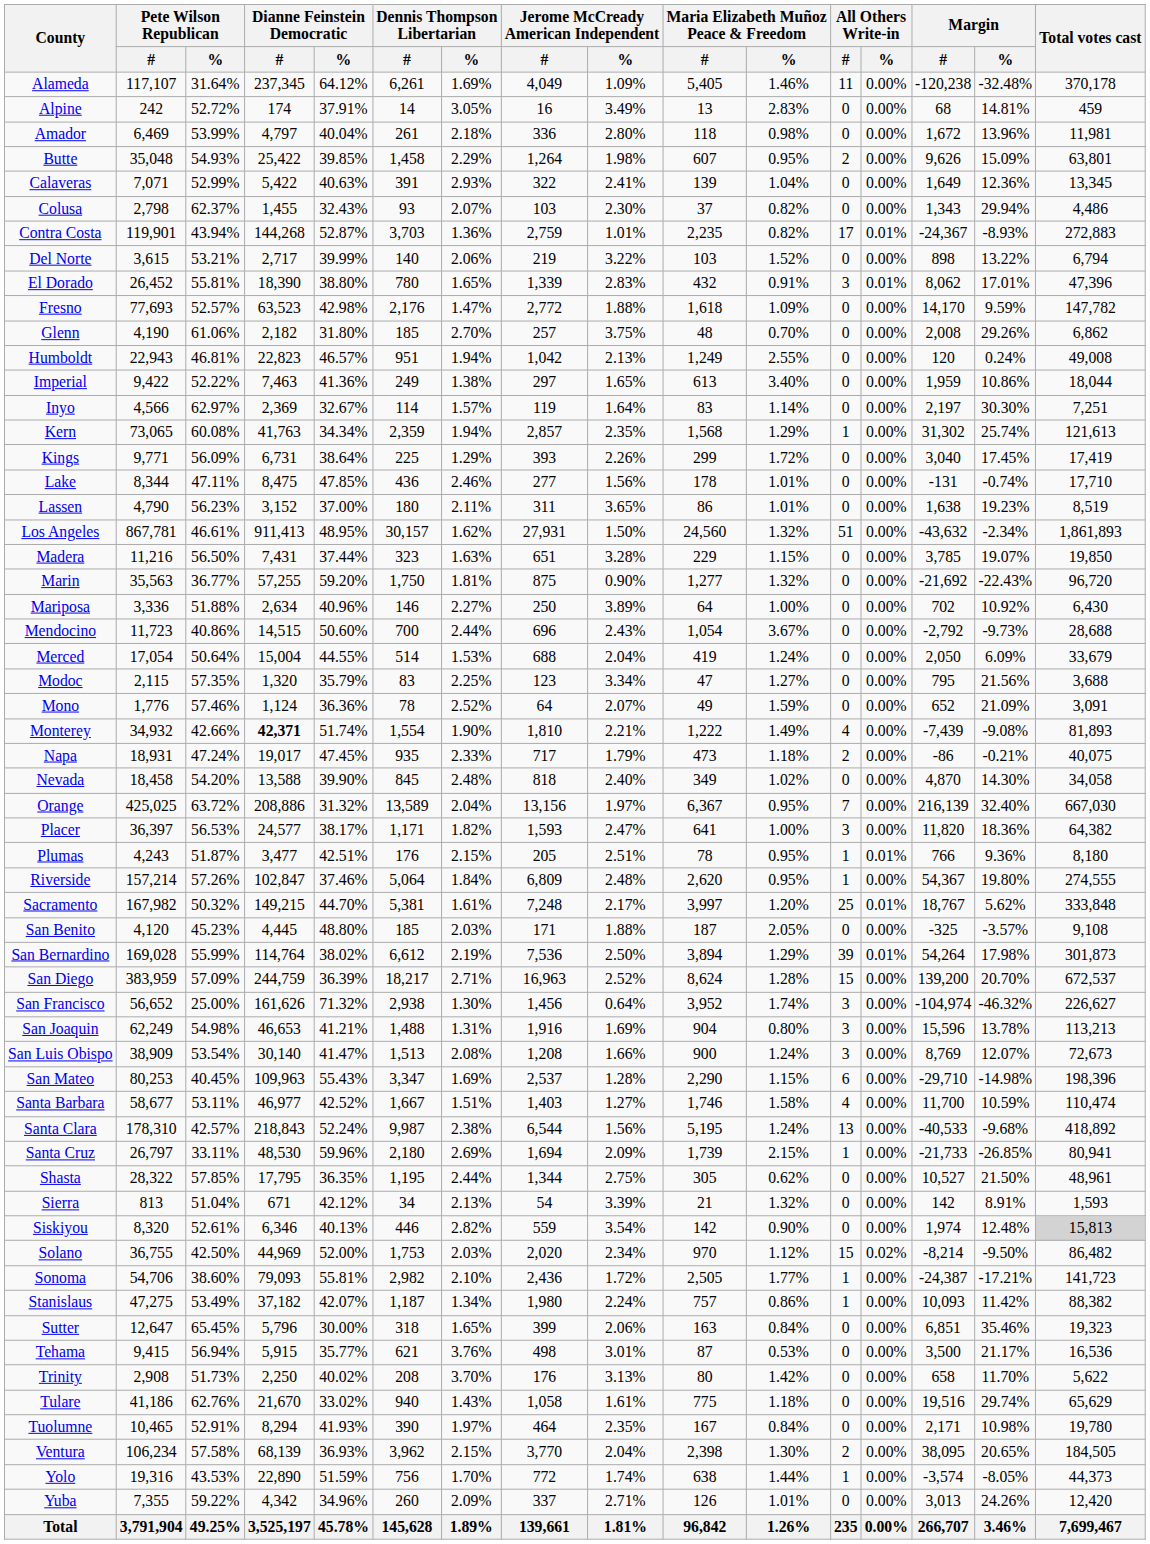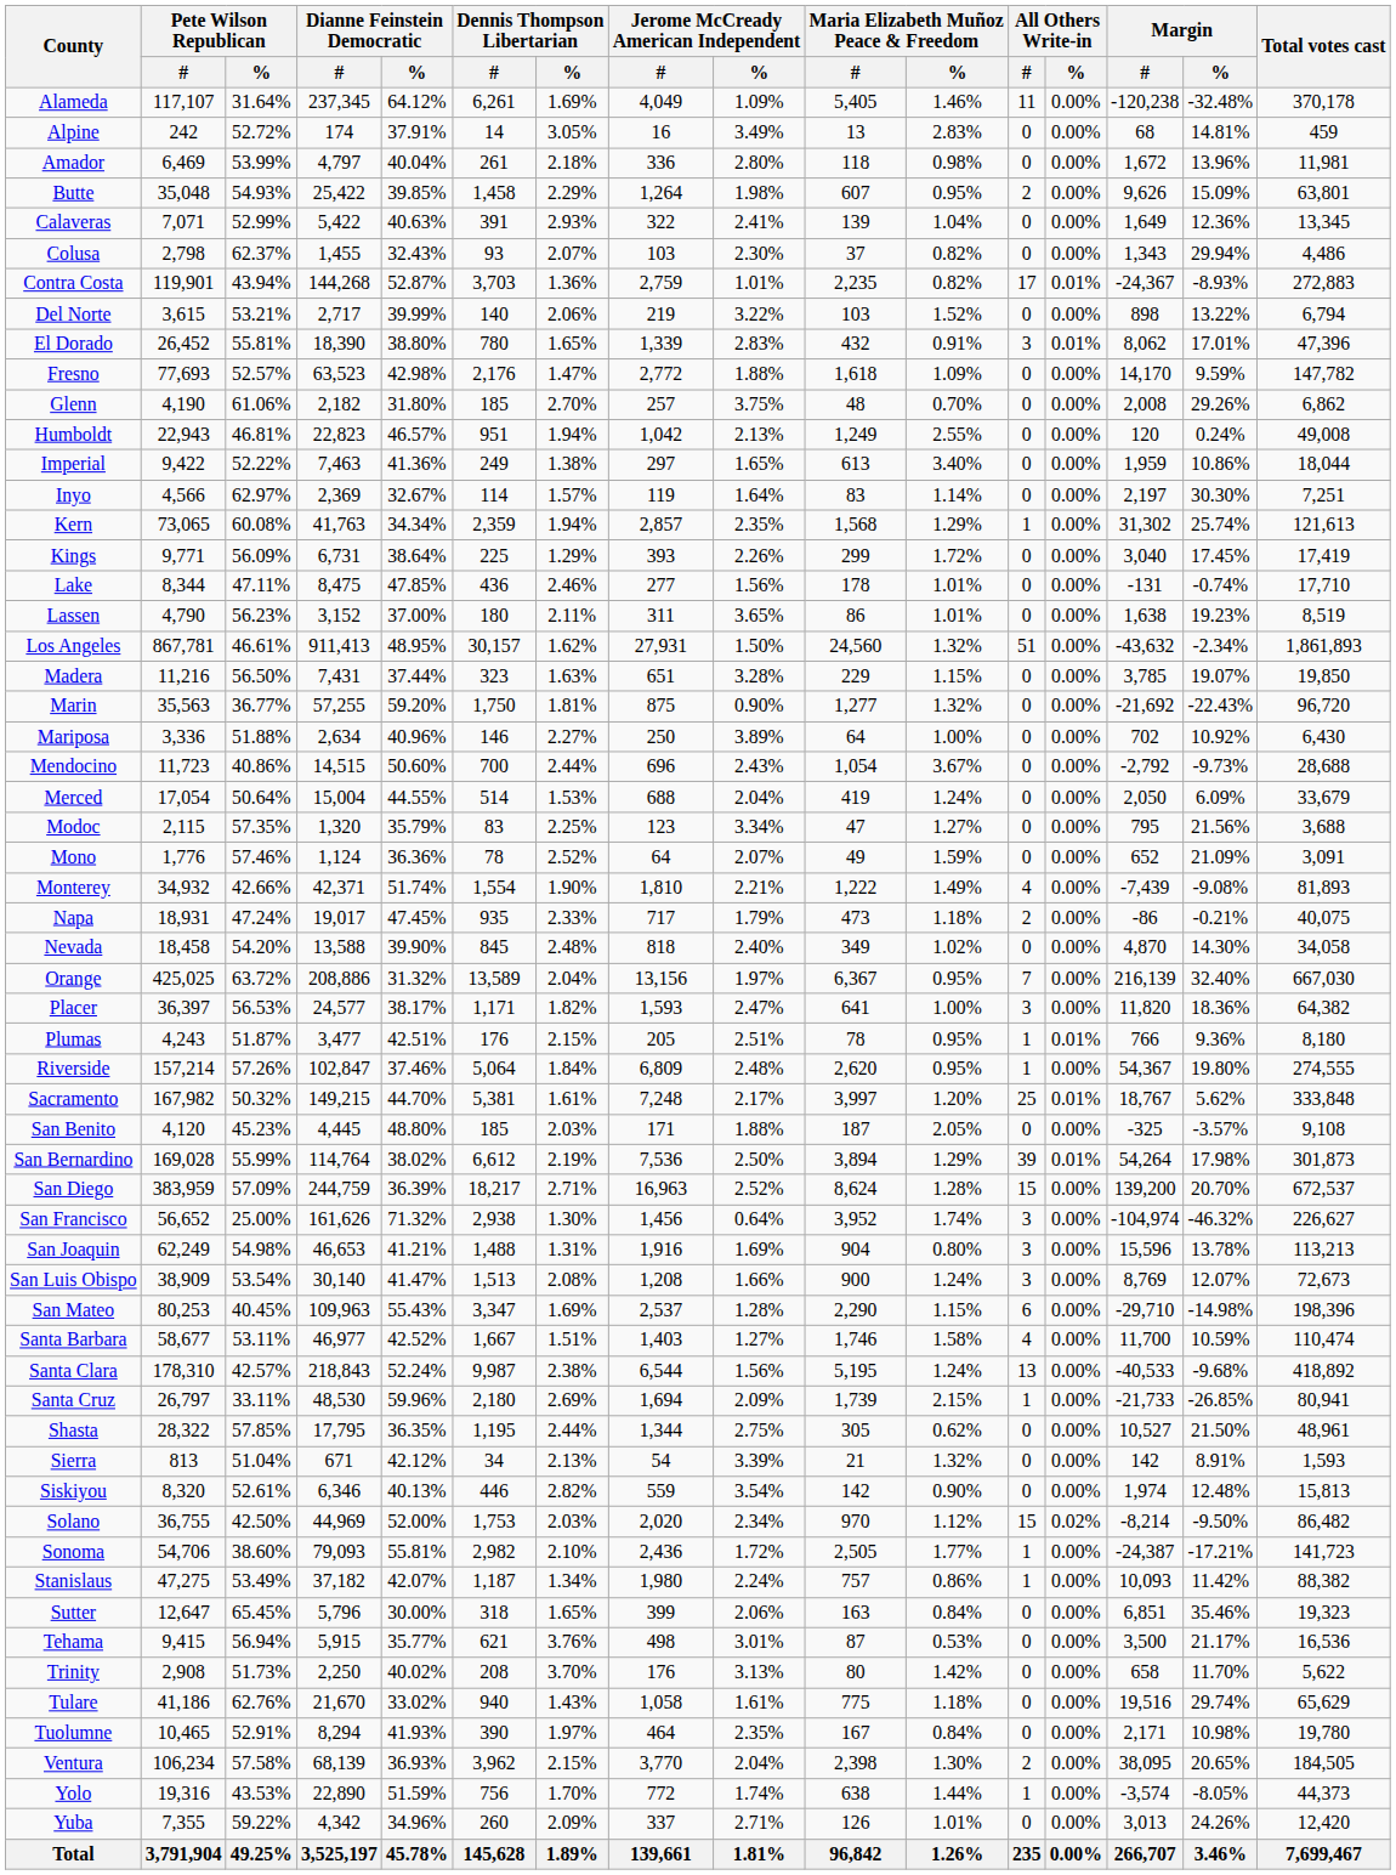Monterey | Dianne Feinstein Democratic / #: bold -> normal
Siskiyou | Total votes cast: lightgrey background -> no background
